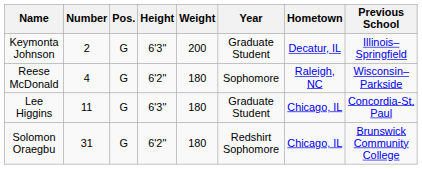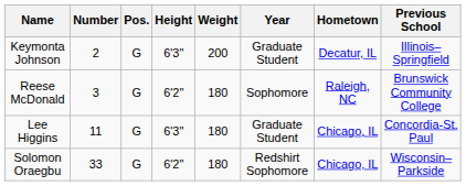Reese McDonald | Number: 4 -> 3
Reese McDonald | Previous School: Wisconsin–Parkside -> Brunswick Community College
Solomon Oraegbu | Number: 31 -> 33
Solomon Oraegbu | Previous School: Brunswick Community College -> Wisconsin–Parkside
